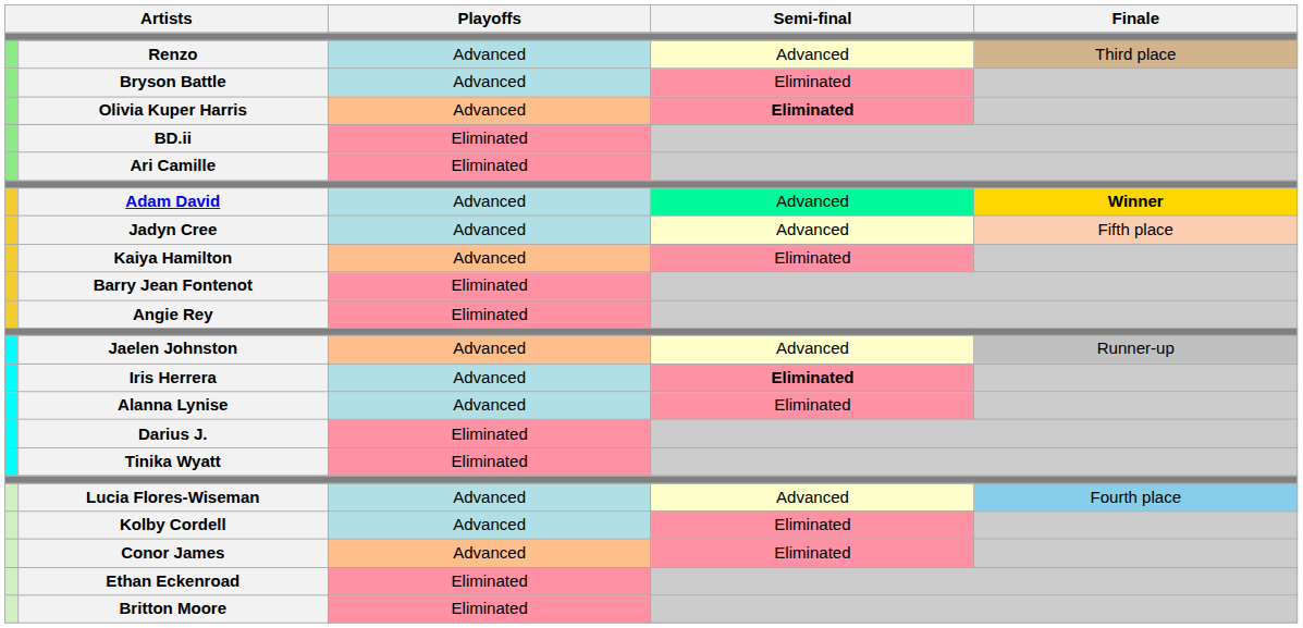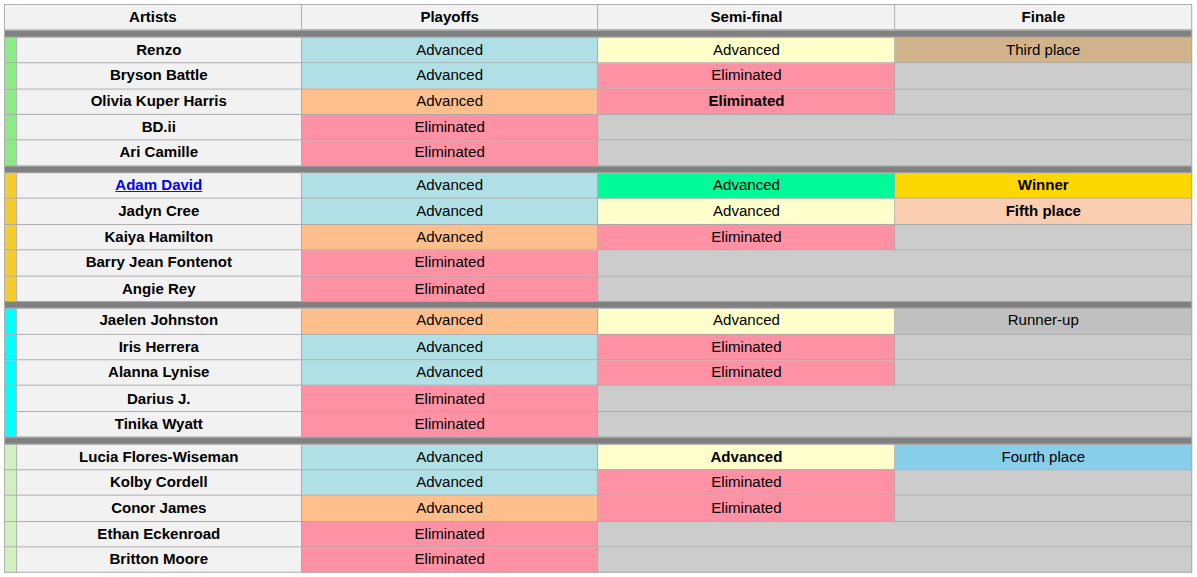Jadyn Cree | Finale: normal -> bold
Iris Herrera | Semi-final: bold -> normal
Lucia Flores-Wiseman | Semi-final: normal -> bold
